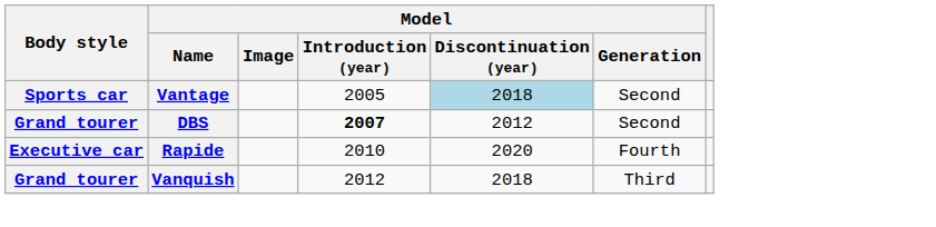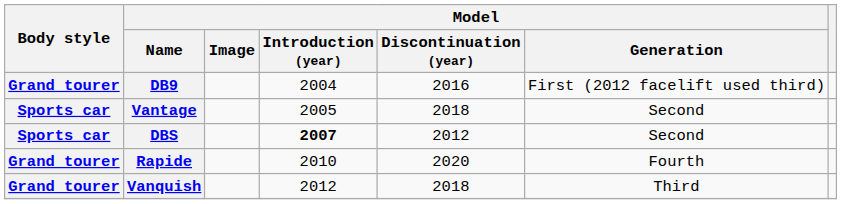+ row: Grand tourer | DB9 | 2004 | 2016 | First (2012 facelift used third)
Vantage | Model / Discontinuation (year): lightblue background -> no background
DBS | Body style: Grand tourer -> Sports car
Rapide | Body style: Executive car -> Grand tourer
